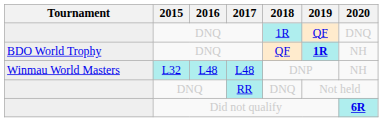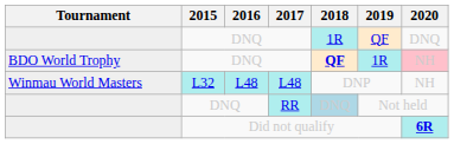BDO World Trophy / DNQ | 2018: normal -> bold
BDO World Trophy / DNQ | 2019: bold -> normal
BDO World Trophy / DNQ | 2020: no background -> pink background
RR | 2018: no background -> lightblue background
